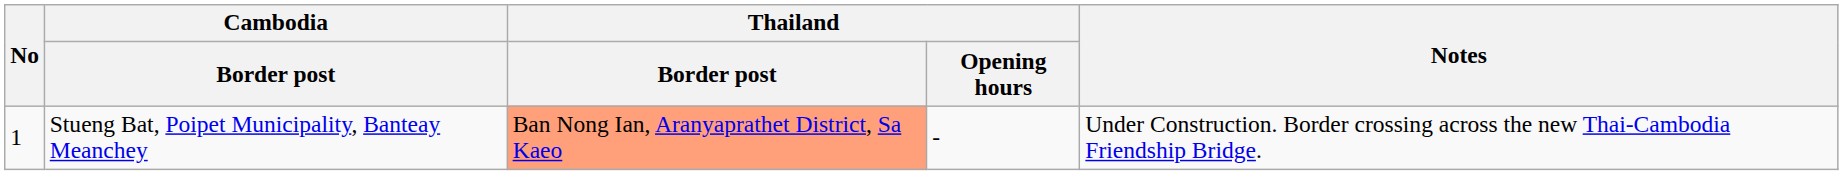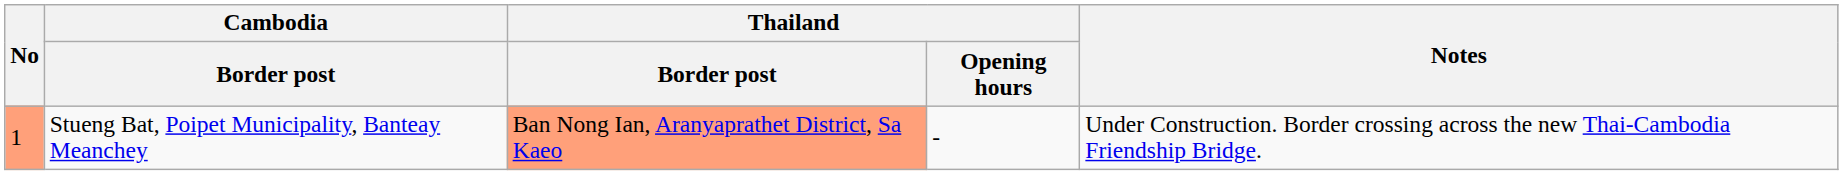Stueng Bat, Poipet Municipality, Banteay Meanchey | No: no background -> lightsalmon background
